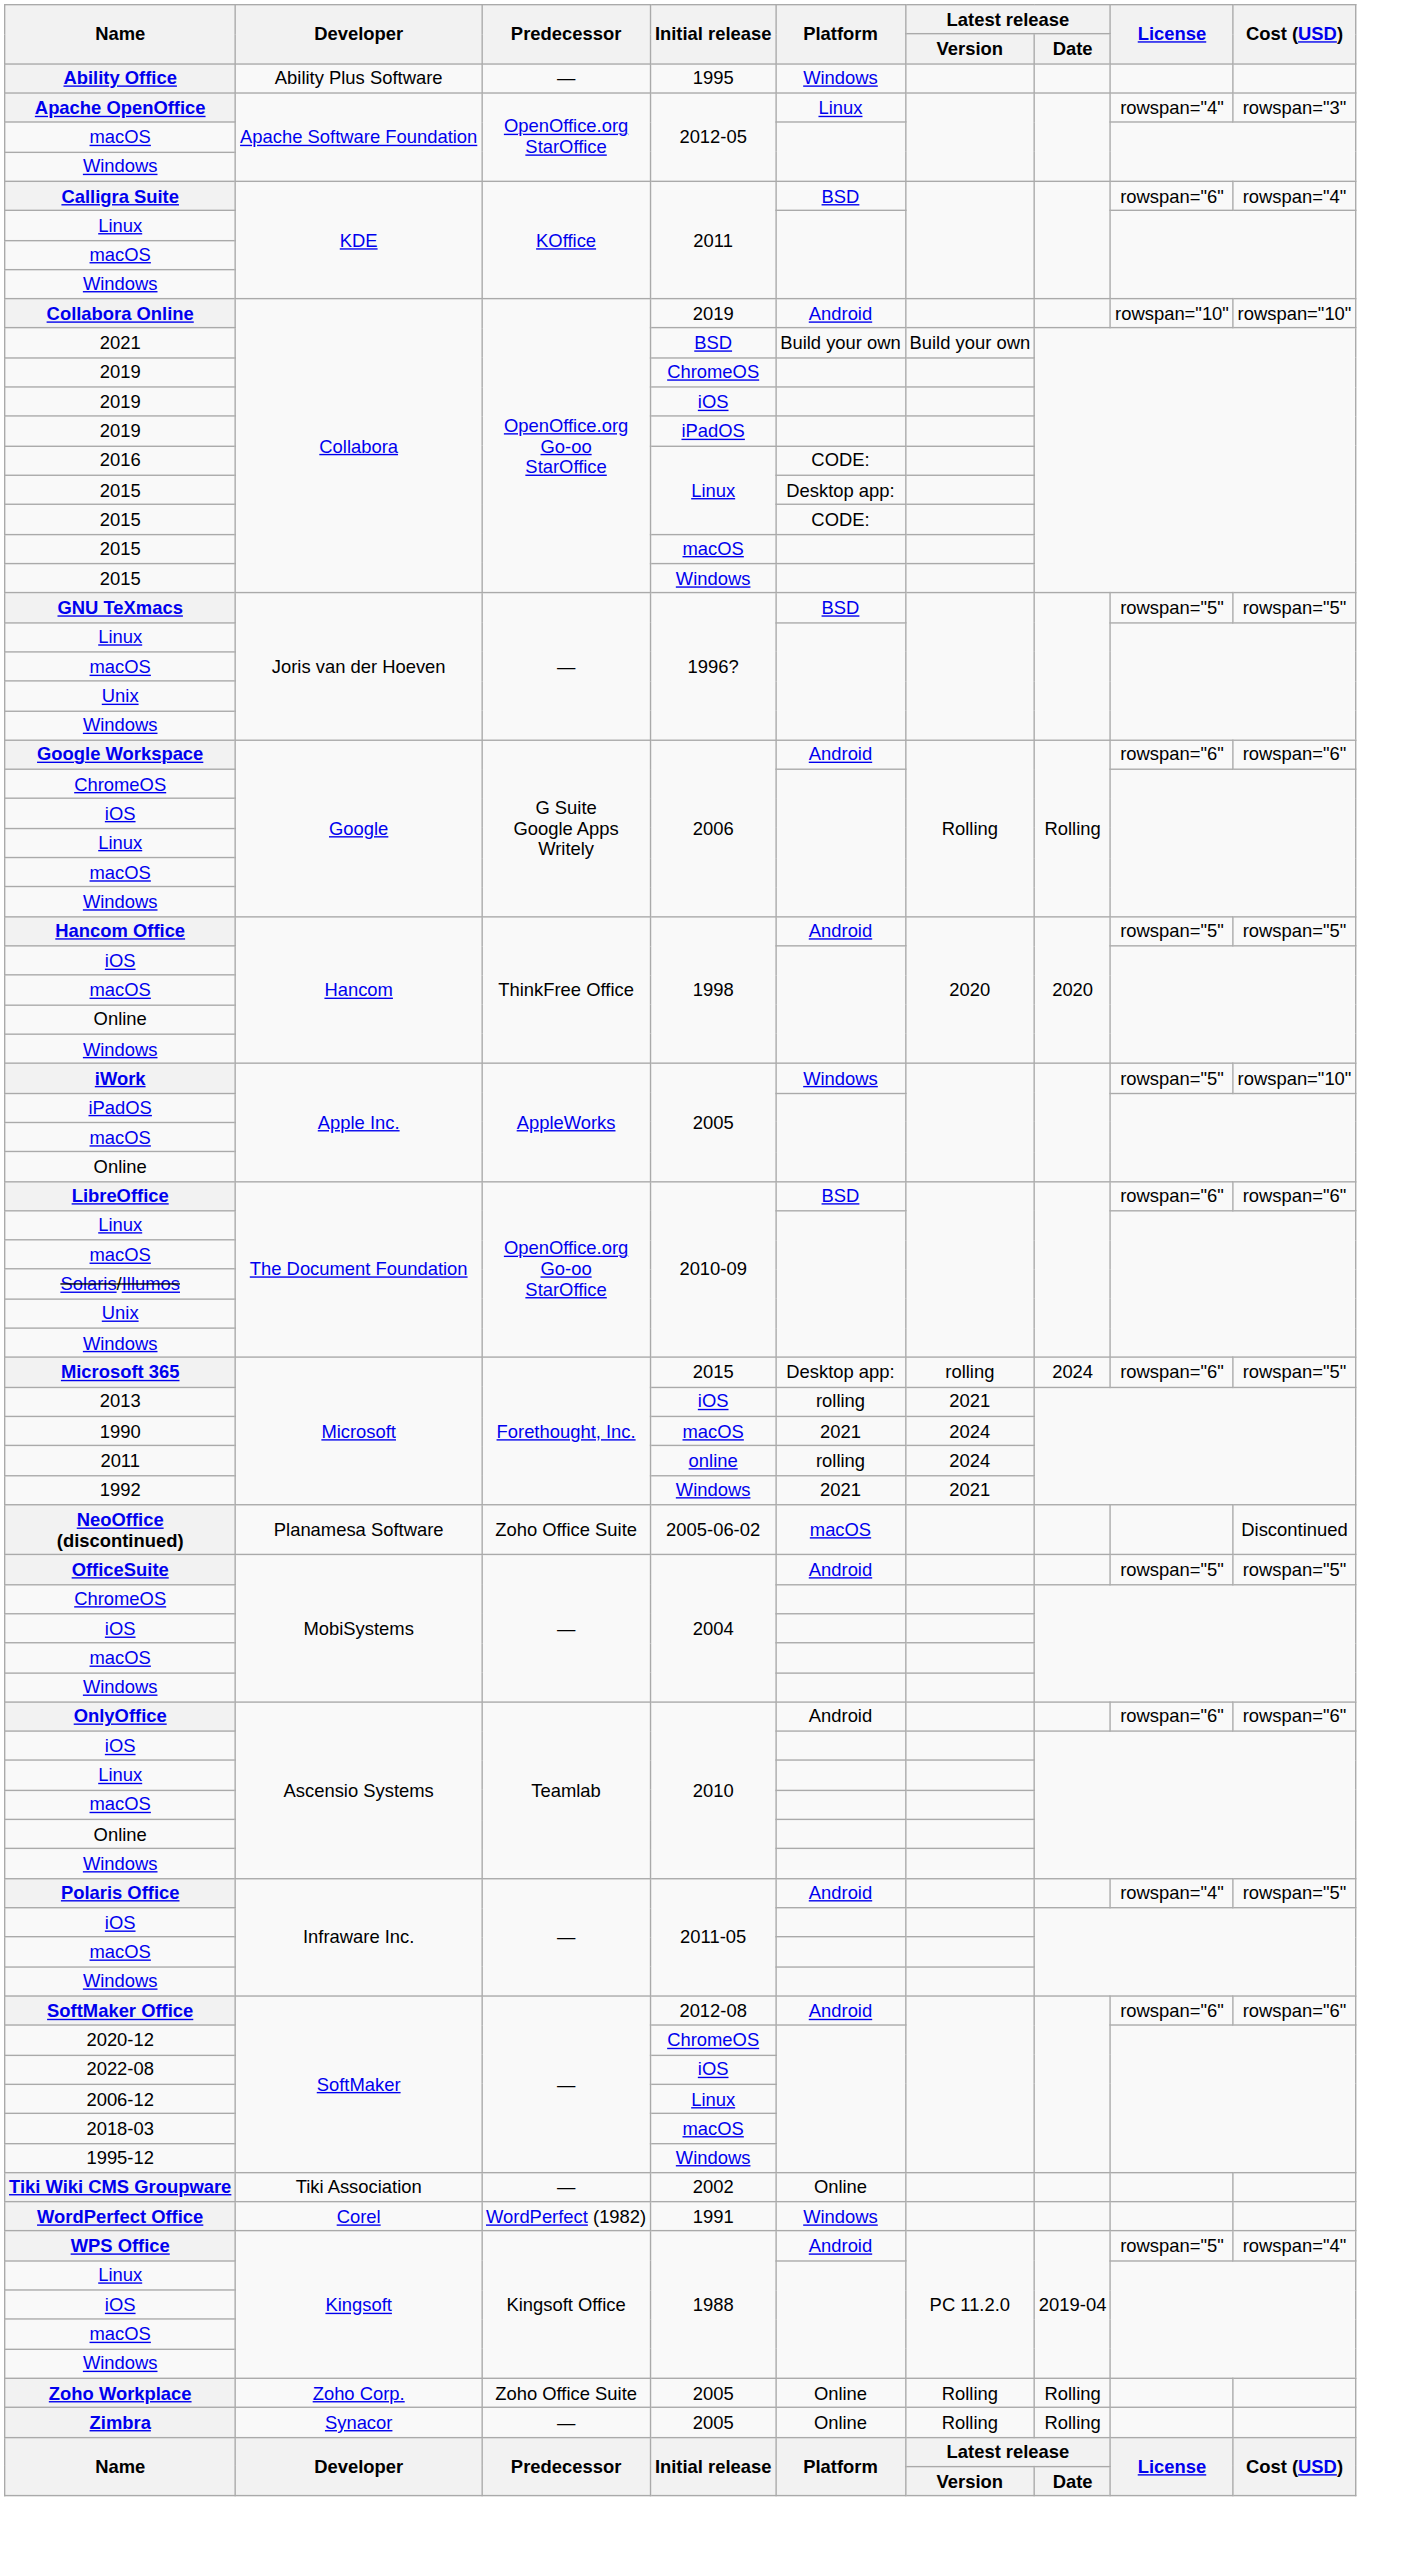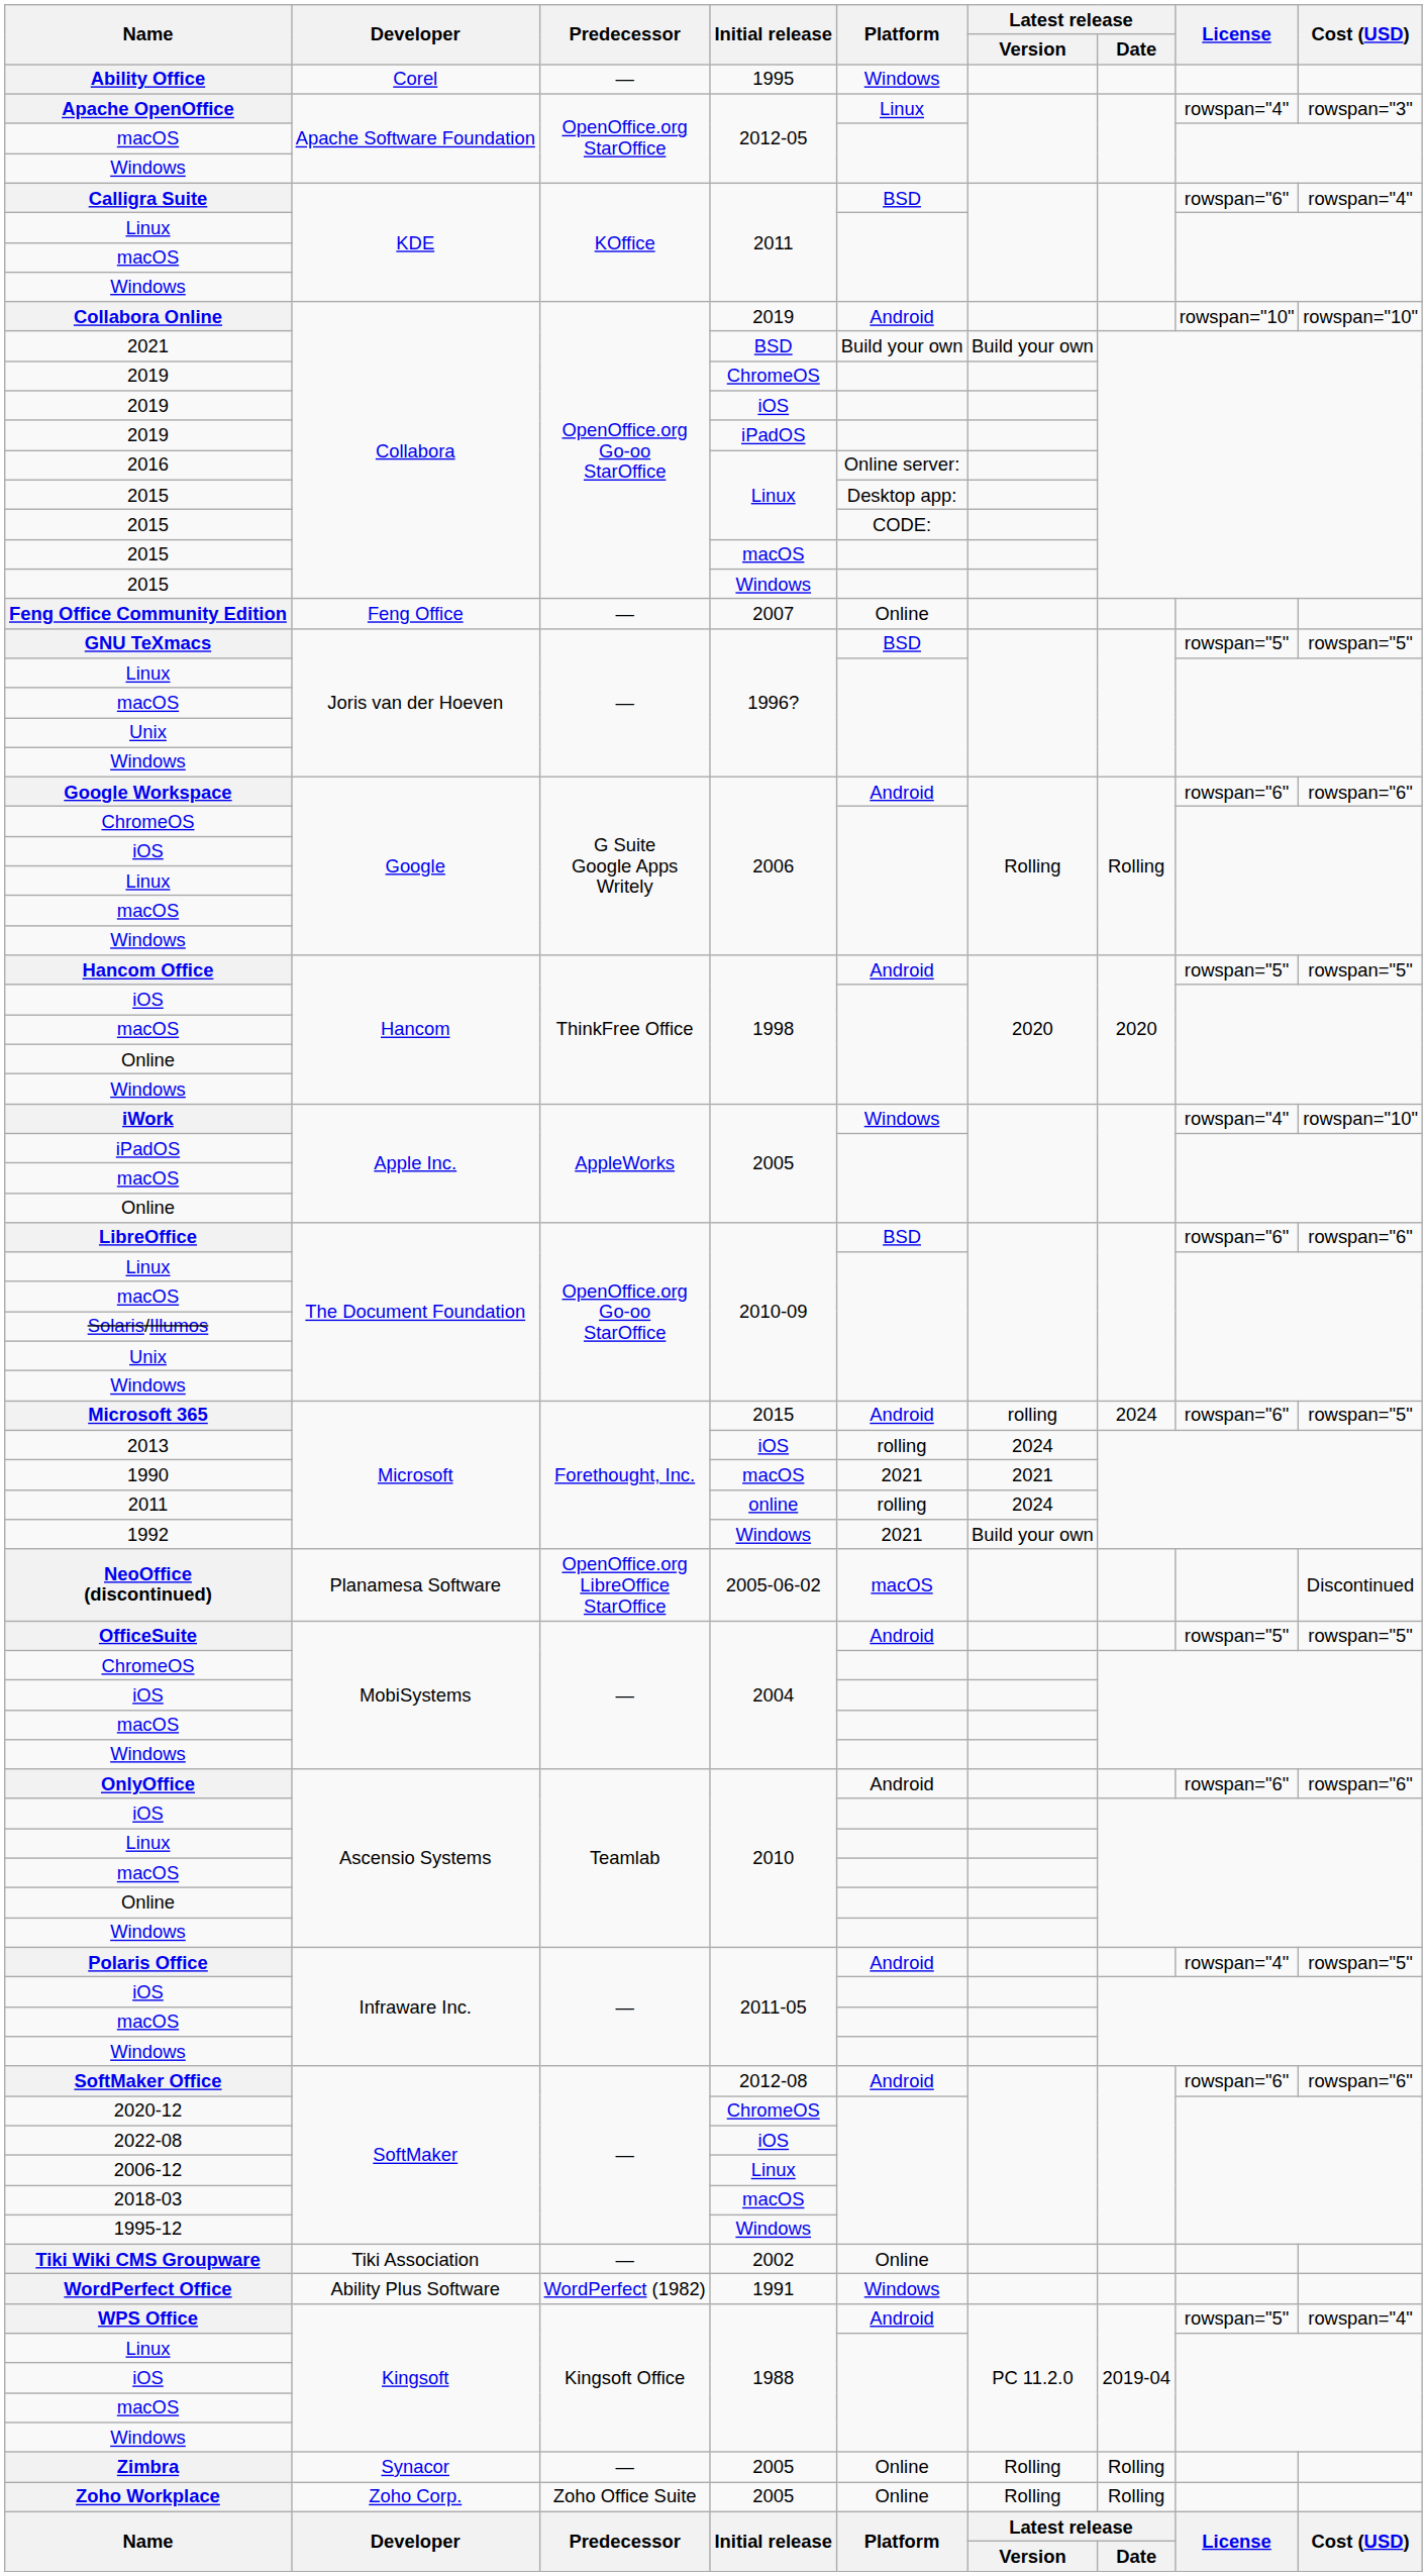Ability Office | Developer: Ability Plus Software -> Corel
2016 | Platform: CODE: -> Online server:
+ row: Feng Office Community Edition | Feng Office | — | 2007 | Online
iWork | License: rowspan="5" -> rowspan="4"
Microsoft 365 | Platform: Desktop app: -> Android
2013 | Latest release / Version: 2021 -> 2024
1990 | Latest release / Version: 2024 -> 2021
1992 | Latest release / Version: 2021 -> Build your own
NeoOffice (discontinued) | Predecessor: Zoho Office Suite -> OpenOffice.org LibreOffice StarOffice
WordPerfect Office | Developer: Corel -> Ability Plus Software
rows swapped: Zimbra <-> Zoho Workplace
